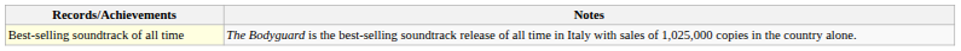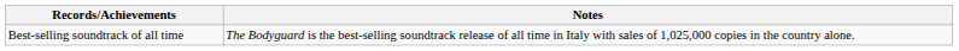row 2 | Records/Achievements: lightyellow background -> no background
